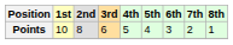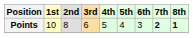Points | 7th: normal -> bold
Points | 8th: normal -> bold
